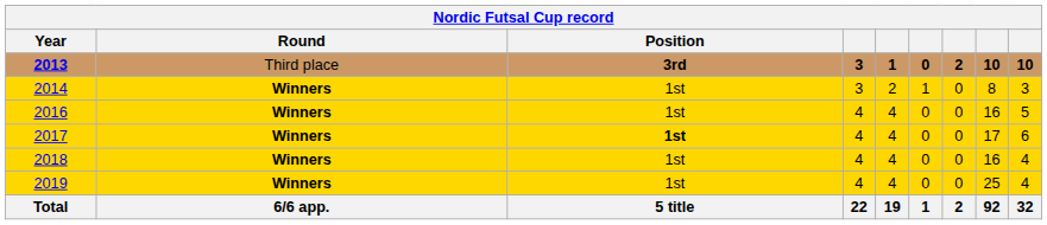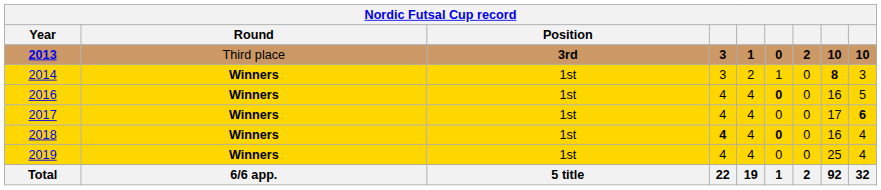2014 | column 8: normal -> bold
2016 | column 6: normal -> bold
2017 | Position: bold -> normal
2017 | column 9: normal -> bold
2018 | column 4: normal -> bold
2018 | column 6: normal -> bold
